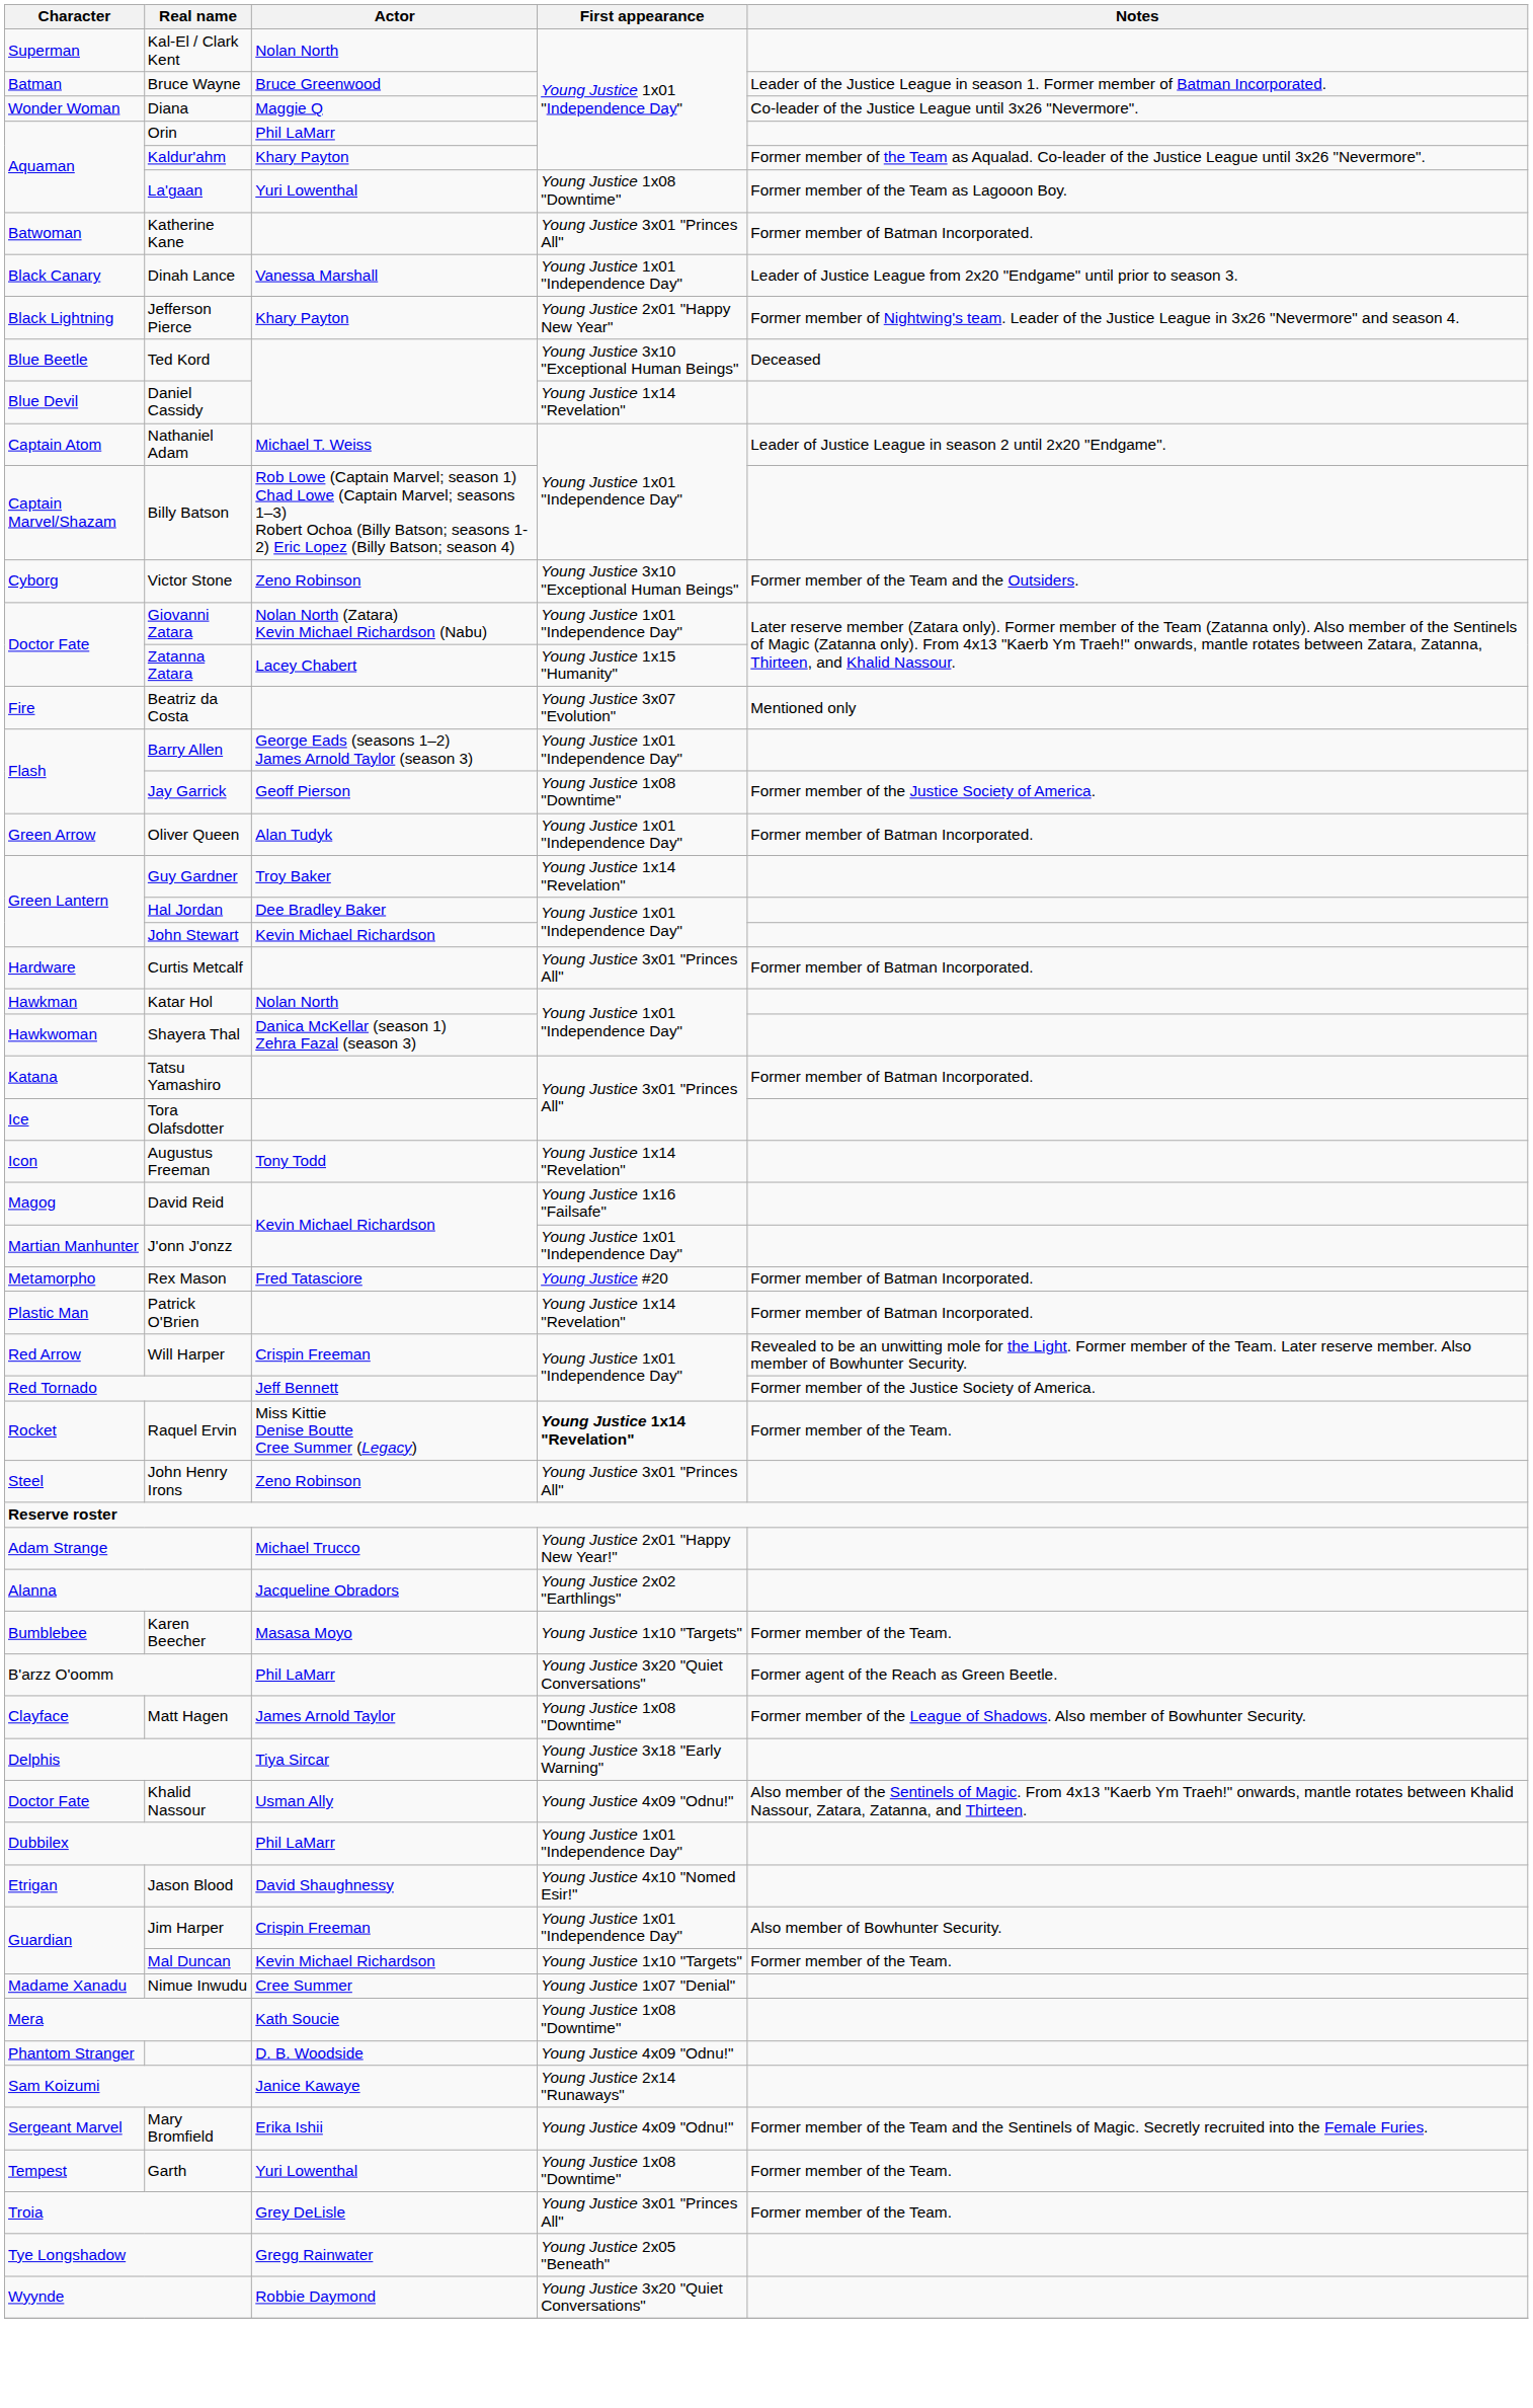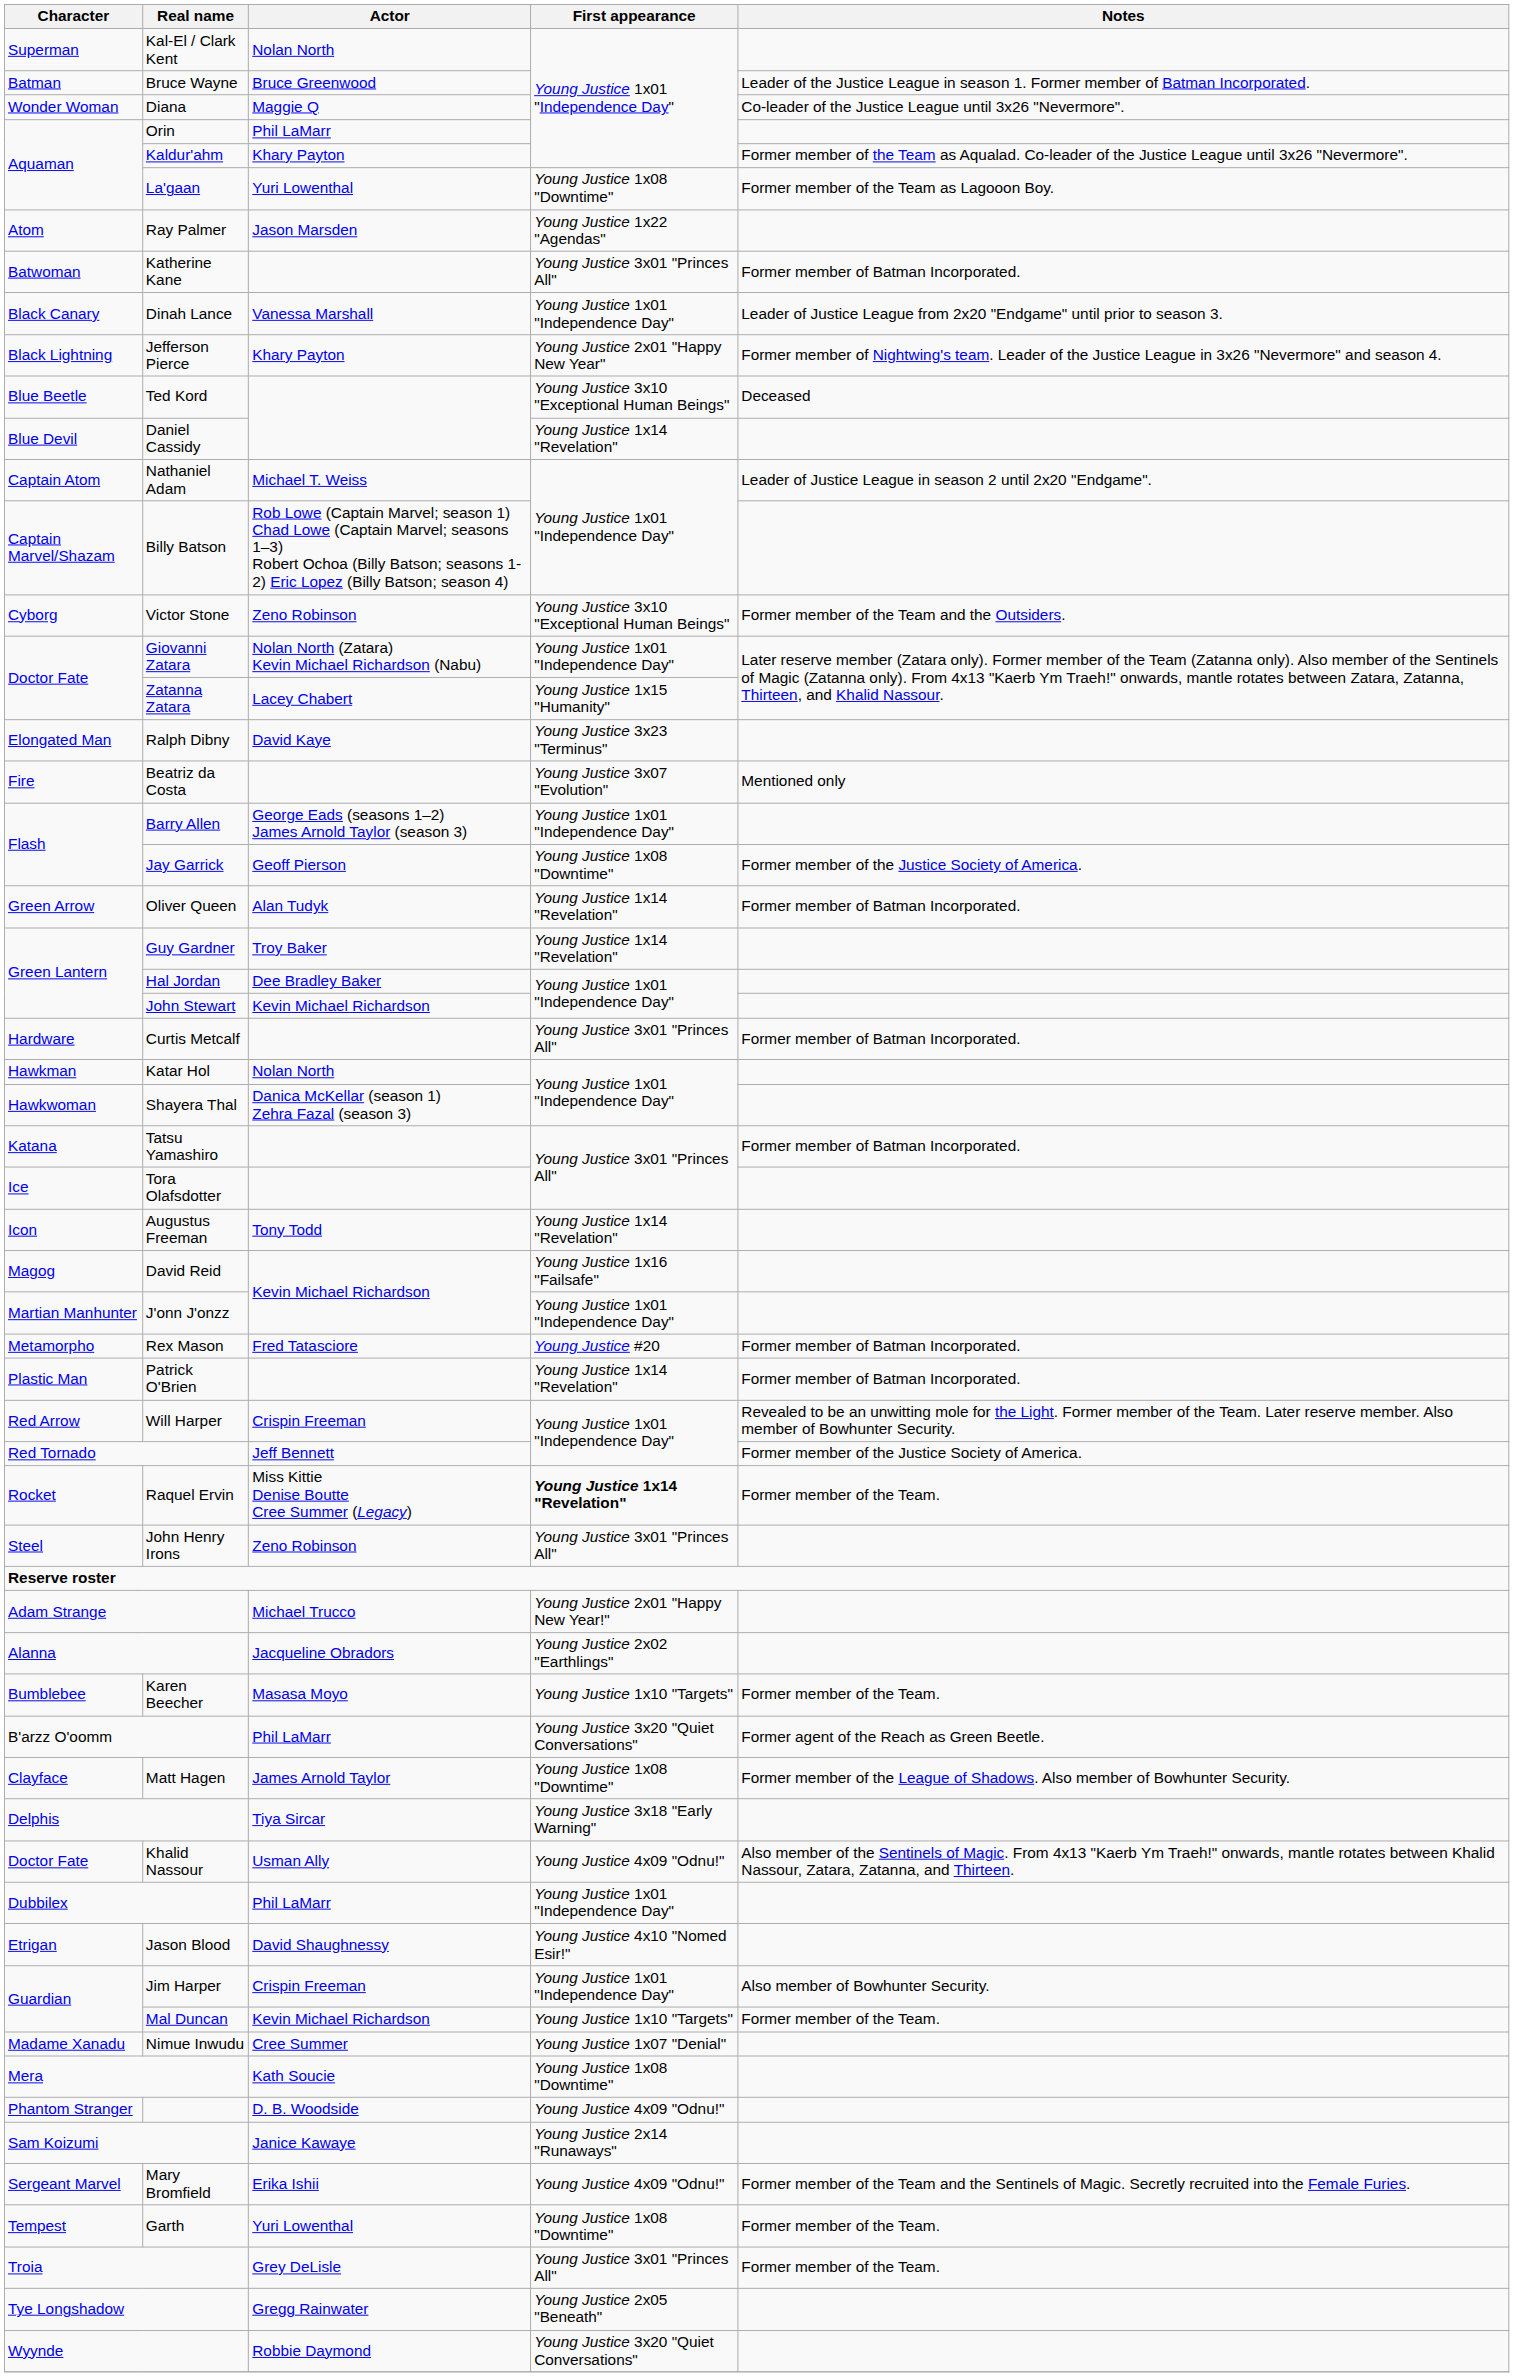+ row: Atom | Ray Palmer | Jason Marsden | Young Justice 1x22 "Agendas"
+ row: Elongated Man | Ralph Dibny | David Kaye | Young Justice 3x23 "Terminus"
Oliver Queen | First appearance: Young Justice 1x01 "Independence Day" -> Young Justice 1x14 "Revelation"
